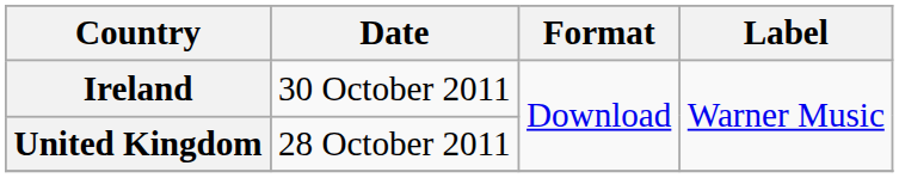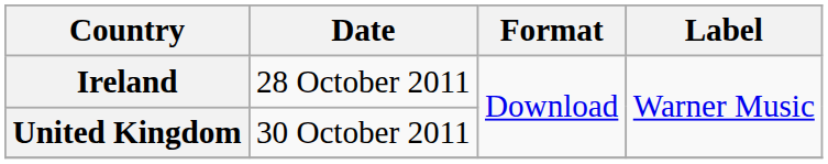Ireland | Date: 30 October 2011 -> 28 October 2011
United Kingdom | Date: 28 October 2011 -> 30 October 2011
